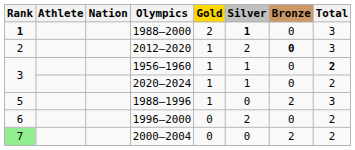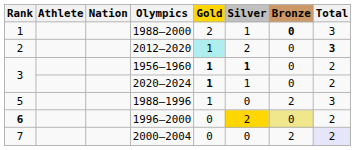1988–2000 | Rank: bold -> normal
1988–2000 | Silver: bold -> normal
1988–2000 | Bronze: normal -> bold
2012–2020 | Gold: no background -> paleturquoise background
2012–2020 | Bronze: bold -> normal
2012–2020 | Total: normal -> bold
1956–1960 | Gold: normal -> bold
1956–1960 | Silver: normal -> bold
1956–1960 | Total: bold -> normal
2020–2024 | Gold: normal -> bold
1996–2000 | Rank: normal -> bold
1996–2000 | Silver: no background -> gold background
1996–2000 | Bronze: no background -> khaki background
2000–2004 | Rank: lightgreen background -> no background
2000–2004 | Total: no background -> lavender background
